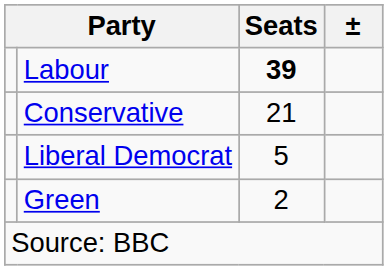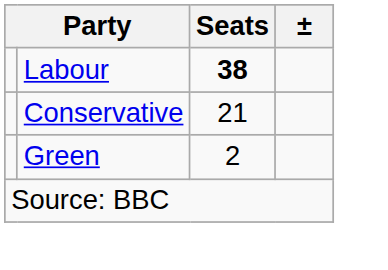Labour | Seats: 39 -> 38
- row: Liberal Democrat | 5
